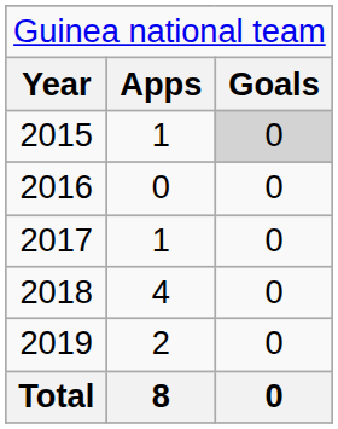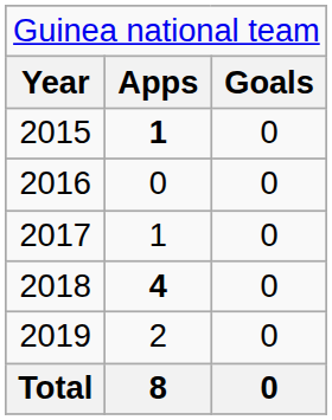2015 | column 2: normal -> bold
2015 | column 3: lightgrey background -> no background
2018 | column 2: normal -> bold
